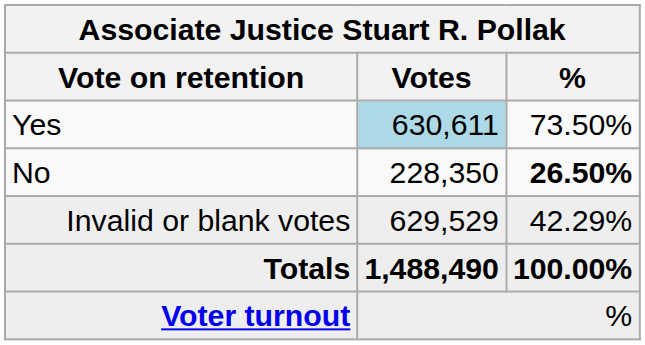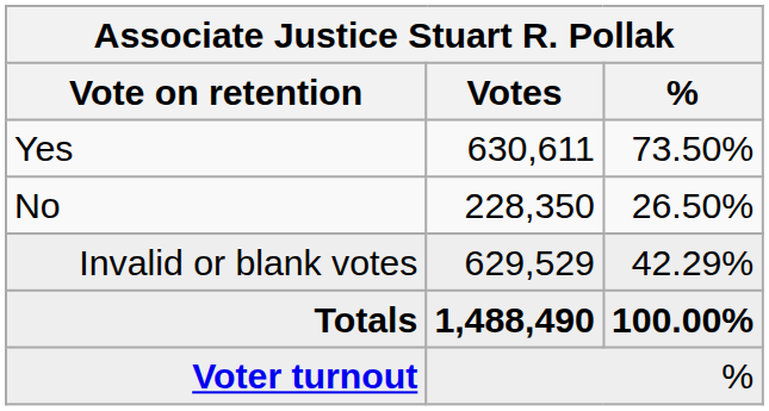Yes | Votes: lightblue background -> no background
No | %: bold -> normal
